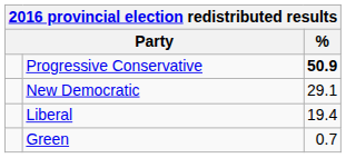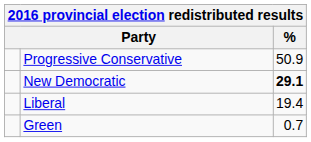Progressive Conservative | %: bold -> normal
New Democratic | %: normal -> bold
